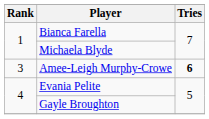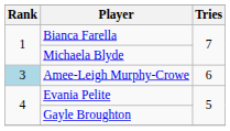Amee-Leigh Murphy-Crowe | Rank: no background -> lightblue background
Amee-Leigh Murphy-Crowe | Tries: bold -> normal
